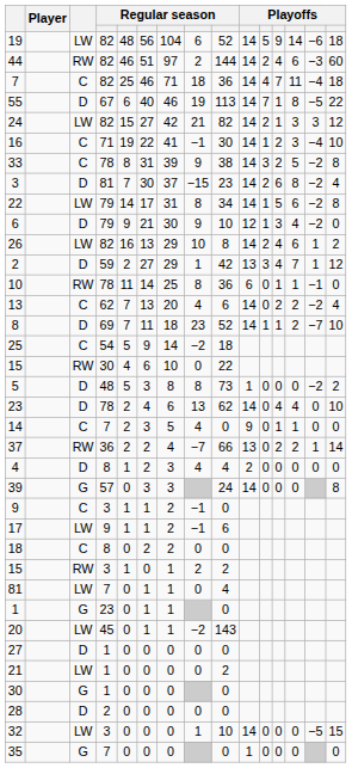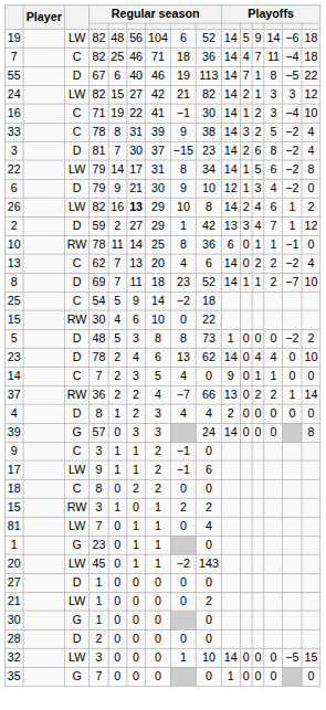- row: 44 | RW | 82 | 46 | 51 | 97 | 2 | 144 | 14 | 2 | 4 | 6 | −3 | 60
33 | column 15: 8 -> 4
26 | column 6: normal -> bold
